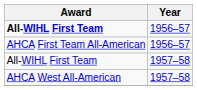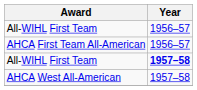row 2 | Award: bold -> normal
row 4 | Year: normal -> bold
